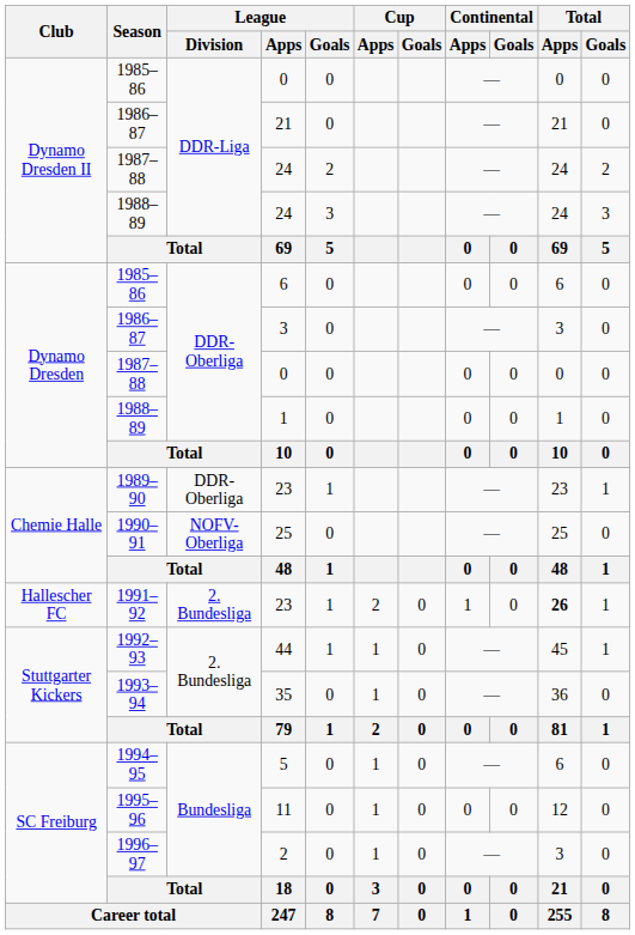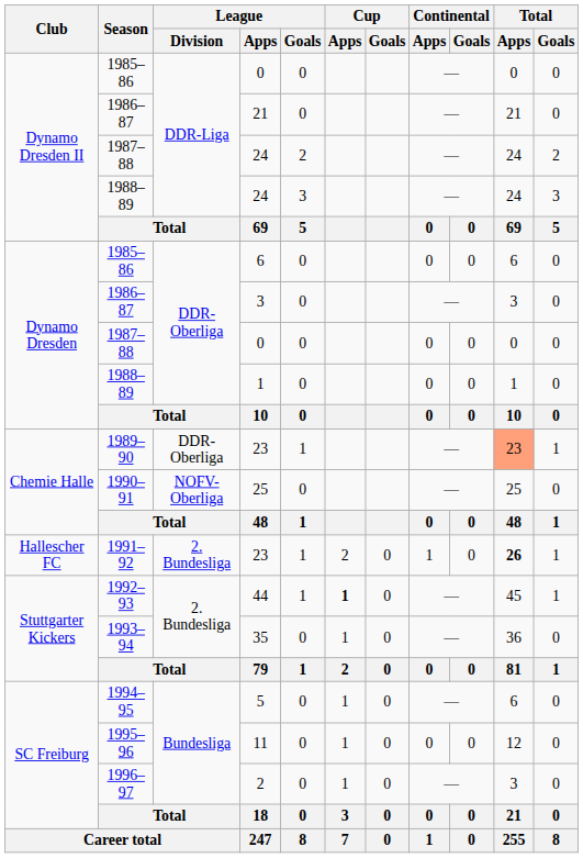1989–90 / 23 | Total / Apps: no background -> lightsalmon background
44 | Cup / Apps: normal -> bold
